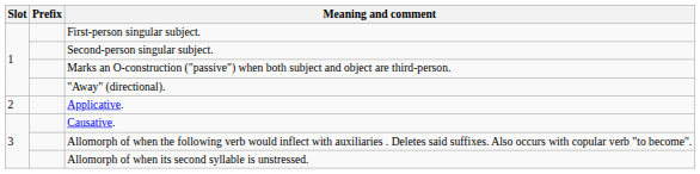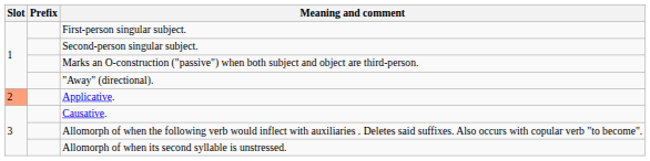Applicative. | Slot: no background -> lightsalmon background
